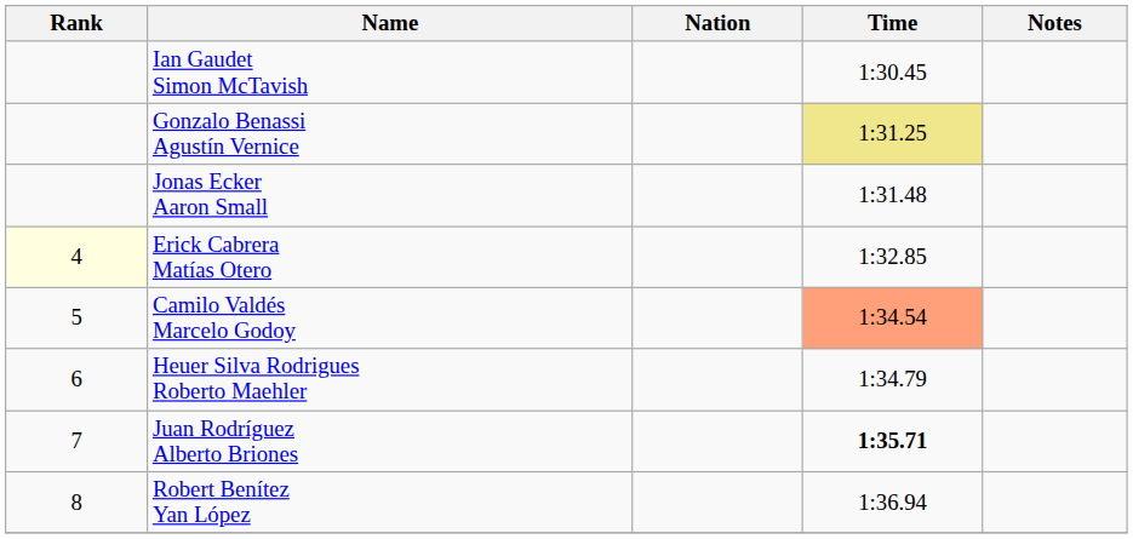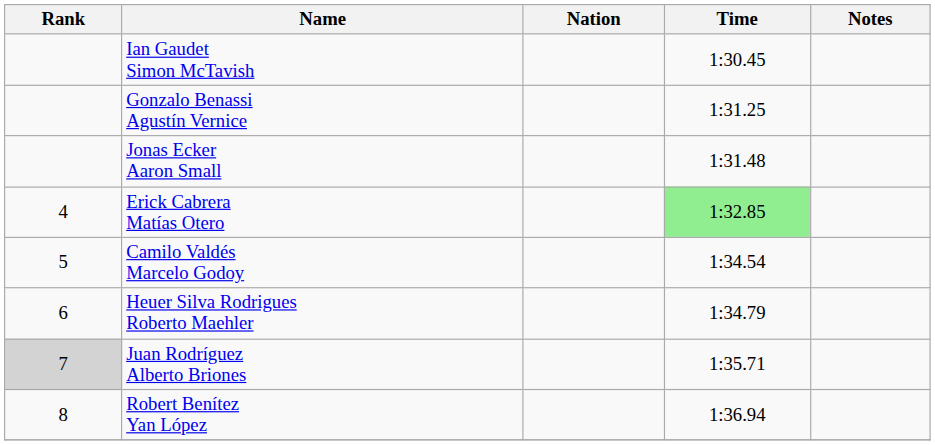Gonzalo Benassi Agustín Vernice | Time: khaki background -> no background
Erick Cabrera Matías Otero | Rank: lightyellow background -> no background
Erick Cabrera Matías Otero | Time: no background -> lightgreen background
Camilo Valdés Marcelo Godoy | Time: lightsalmon background -> no background
Juan Rodríguez Alberto Briones | Rank: no background -> lightgrey background
Juan Rodríguez Alberto Briones | Time: bold -> normal
